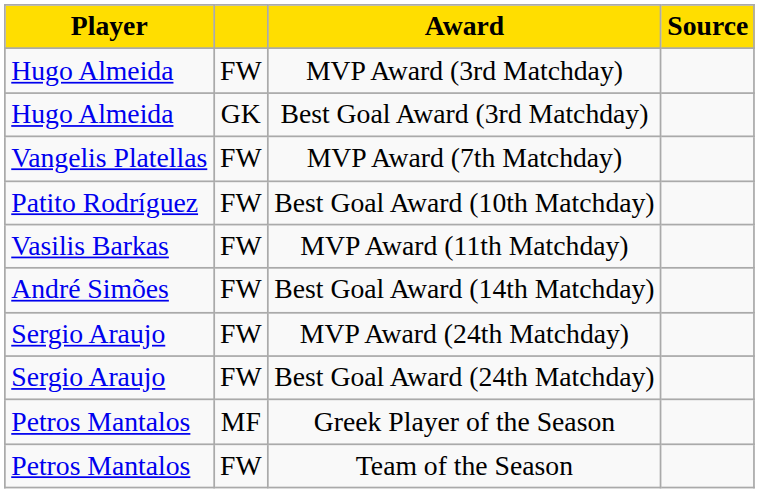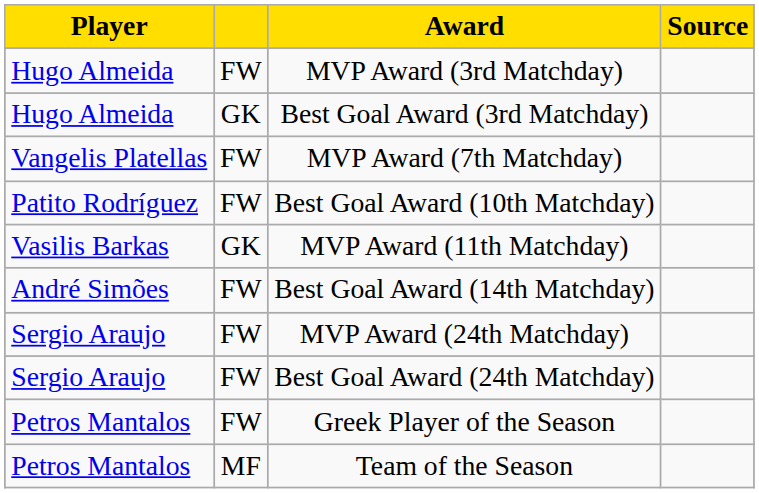MVP Award (11th Matchday) | column 2: FW -> GK
Greek Player of the Season | column 2: MF -> FW
Team of the Season | column 2: FW -> MF
